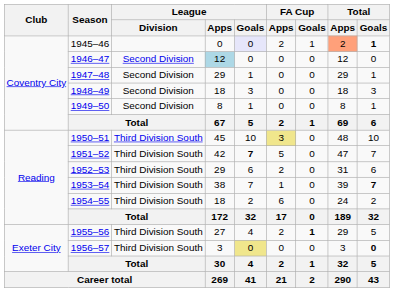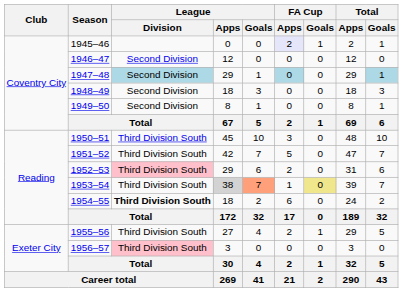1945–46 | League / Goals: lavender background -> no background
1945–46 | FA Cup / Apps: no background -> lavender background
1945–46 | Total / Apps: lightsalmon background -> no background
1945–46 | Total / Goals: bold -> normal
1946–47 | League / Apps: lightblue background -> no background
1947–48 | League / Division: no background -> lightblue background
1947–48 | FA Cup / Apps: no background -> lightblue background
1947–48 | Total / Goals: no background -> lightblue background
1950–51 | FA Cup / Apps: khaki background -> no background
1951–52 | League / Goals: bold -> normal
1952–53 | League / Division: no background -> pink background
1953–54 | League / Apps: no background -> lightgrey background
1953–54 | League / Goals: no background -> lightsalmon background
1953–54 | FA Cup / Goals: no background -> khaki background
1953–54 | Total / Goals: bold -> normal
1954–55 | League / Division: normal -> bold
1955–56 | FA Cup / Goals: bold -> normal
1956–57 | League / Division: no background -> pink background
1956–57 | League / Goals: khaki background -> no background
1956–57 | Total / Goals: bold -> normal
